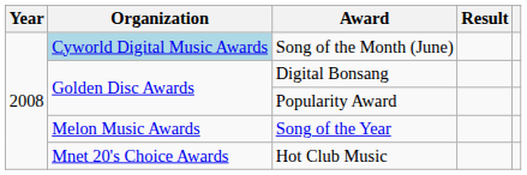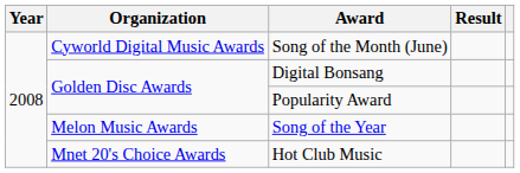Song of the Month (June) | Organization: lightblue background -> no background
